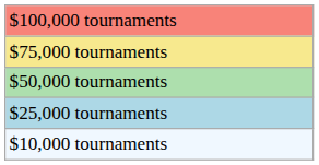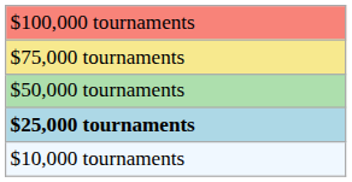row 4 | column 1: normal -> bold
